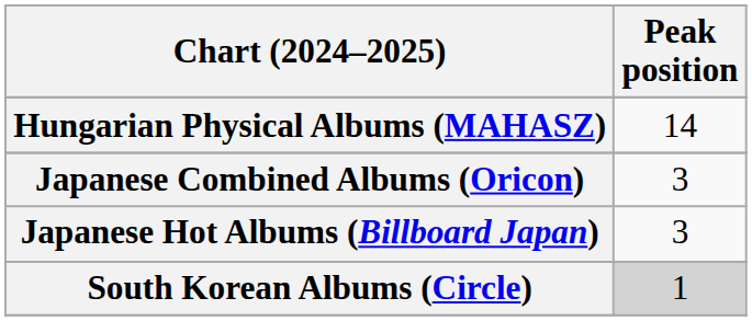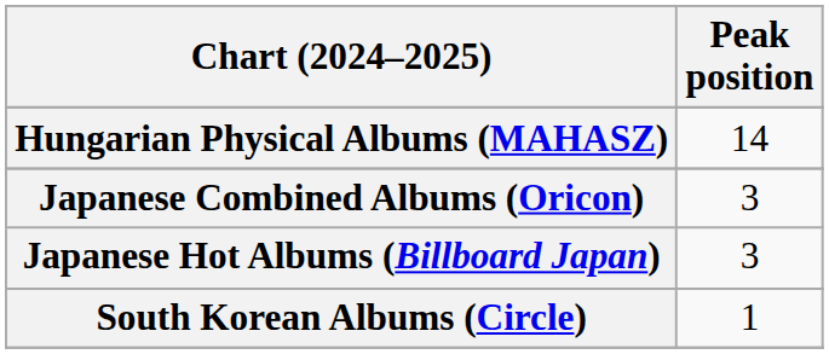South Korean Albums (Circle) | Peak position: lightgrey background -> no background
